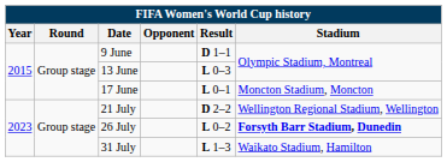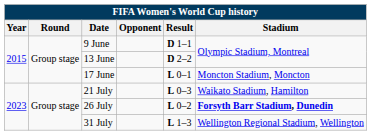13 June | Result: L 0–3 -> D 2–2
21 July | Result: D 2–2 -> L 0–3
21 July | Stadium: Wellington Regional Stadium, Wellington -> Waikato Stadium, Hamilton
31 July | Stadium: Waikato Stadium, Hamilton -> Wellington Regional Stadium, Wellington
